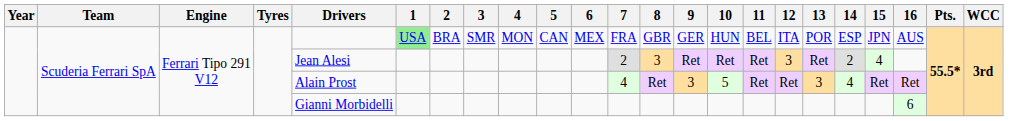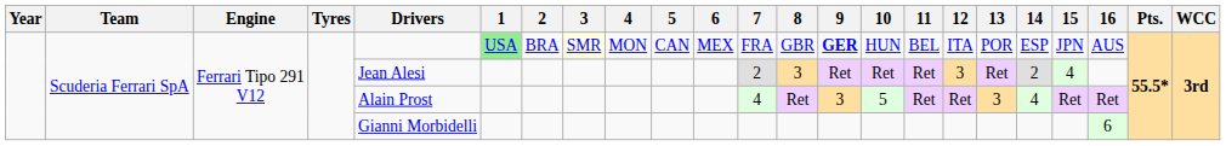row 2 | 3: no background -> lightyellow background
row 2 | 9: normal -> bold
